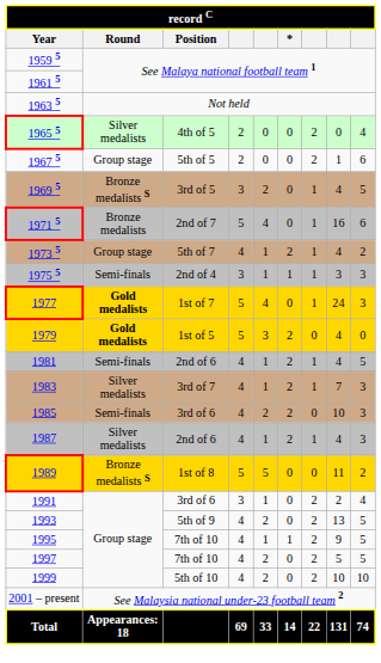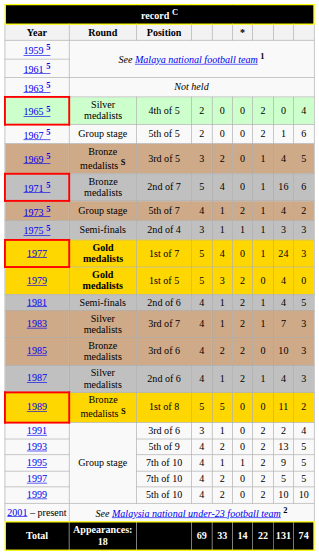1985 | Round: Semi-finals -> Bronze medalists
